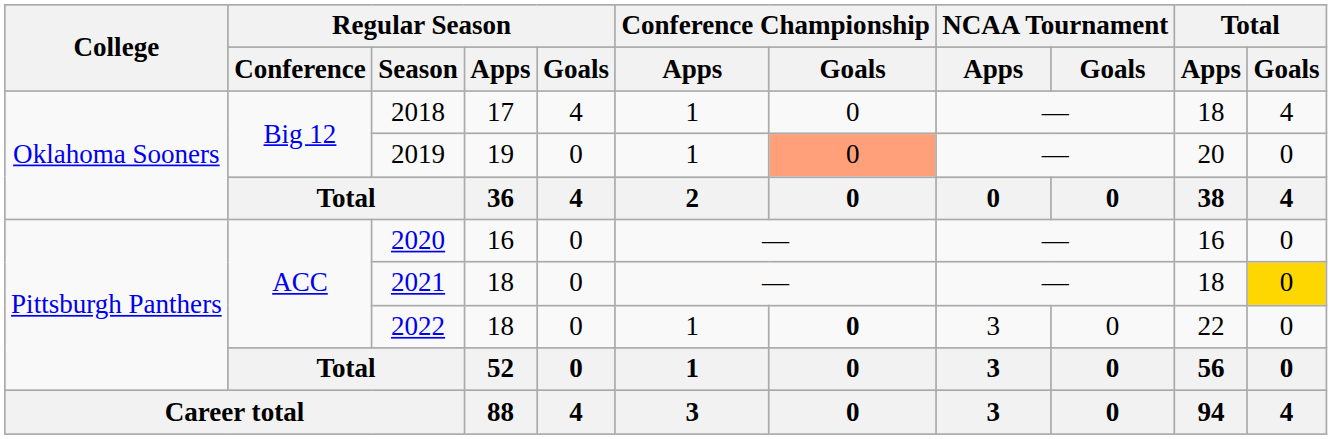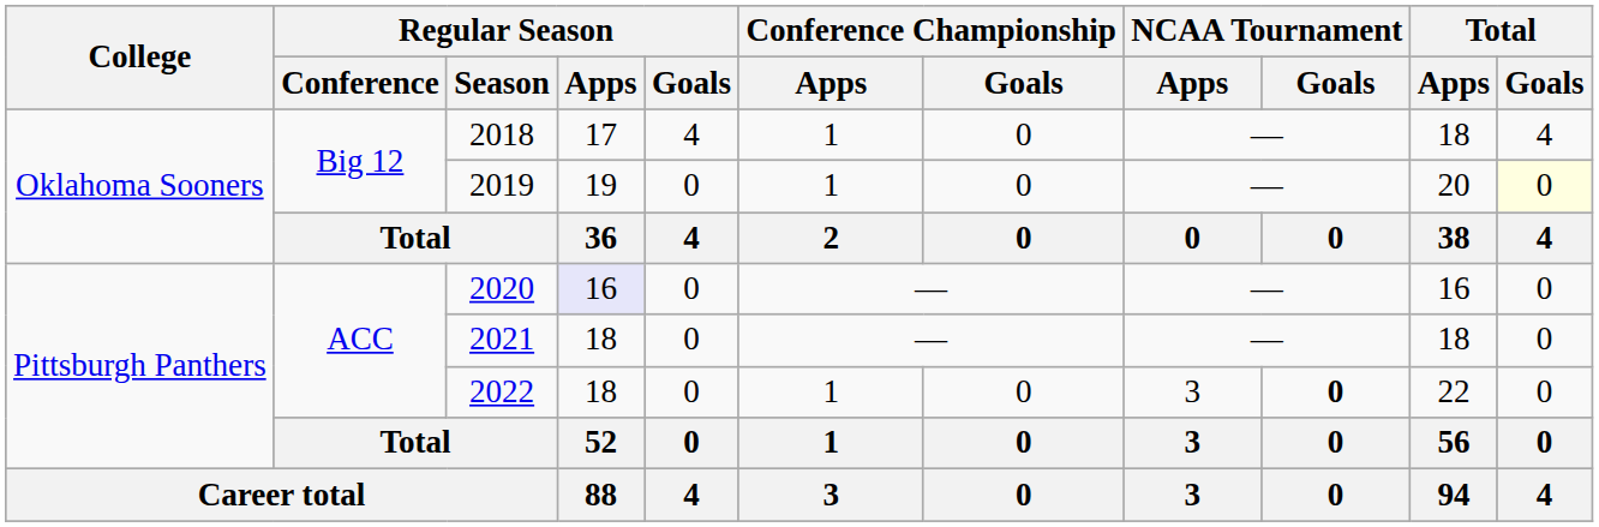2019 | Conference Championship / Goals: lightsalmon background -> no background
2019 | Total / Goals: no background -> lightyellow background
2020 | Regular Season / Apps: no background -> lavender background
2021 | Total / Goals: gold background -> no background
2022 | Conference Championship / Goals: bold -> normal
2022 | NCAA Tournament / Goals: normal -> bold
